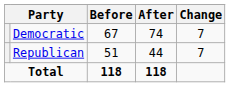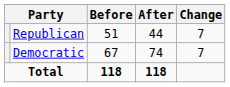rows swapped: Democratic <-> Republican
